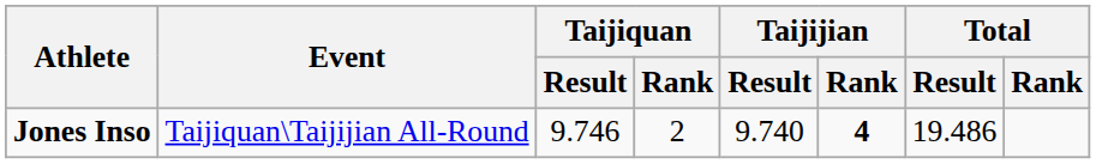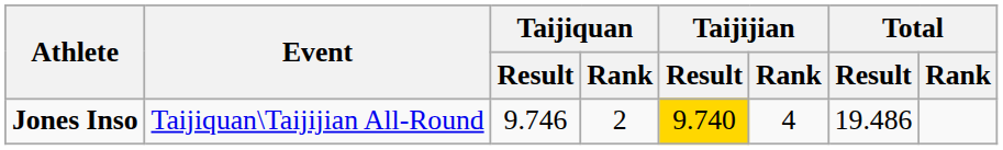row 3 | Taijijian / Result: no background -> gold background
row 3 | Taijijian / Rank: bold -> normal
